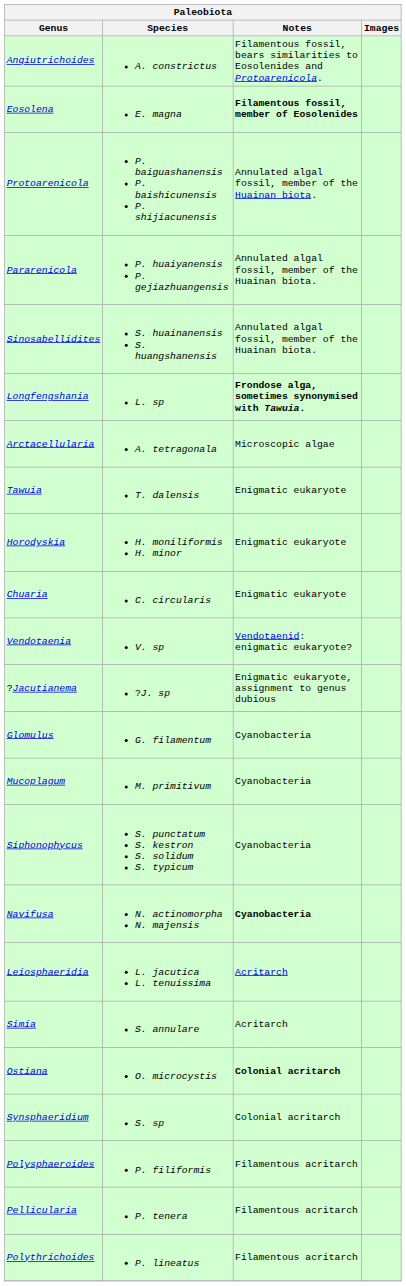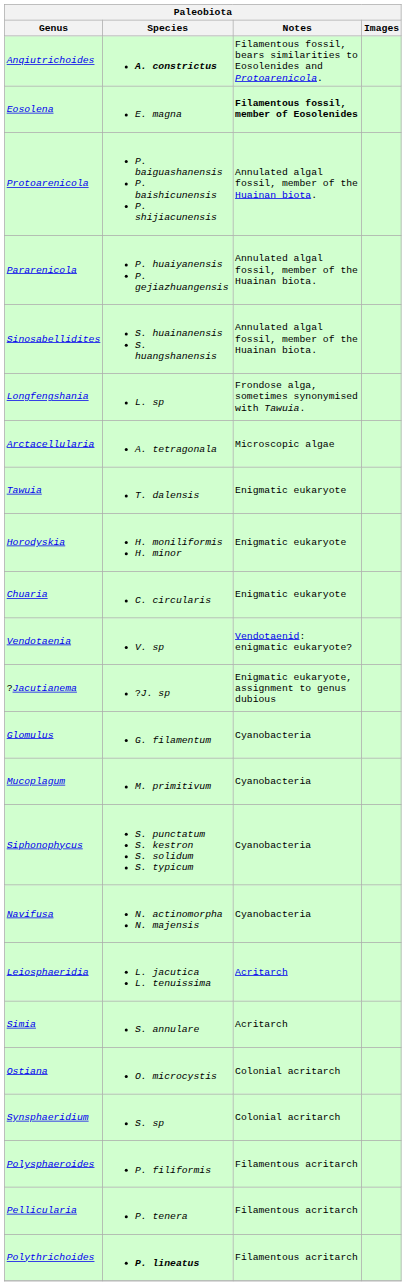Anqiutrichoides | Species: normal -> bold
Longfengshania | Notes: bold -> normal
Navifusa | Notes: bold -> normal
Ostiana | Notes: bold -> normal
Polythrichoides | Species: normal -> bold
